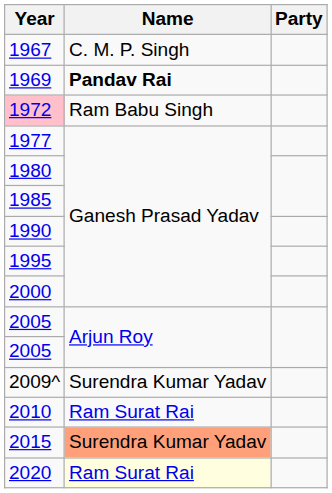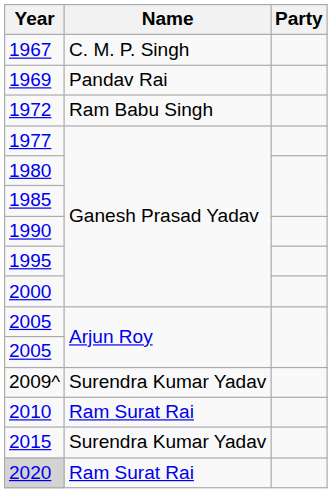1969 | Name: bold -> normal
1972 | Year: pink background -> no background
2015 | Name: lightsalmon background -> no background
2020 | Year: no background -> lightgrey background
2020 | Name: lightyellow background -> no background
